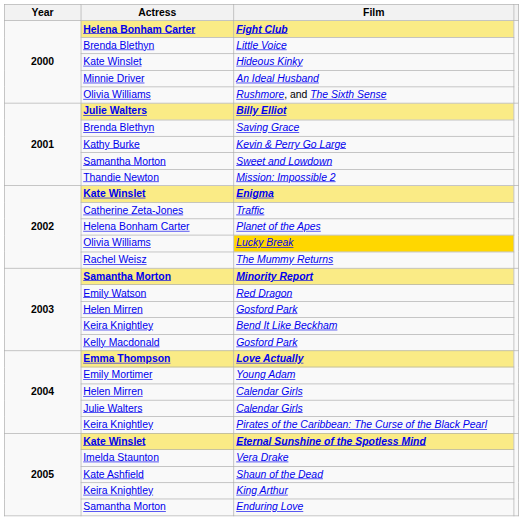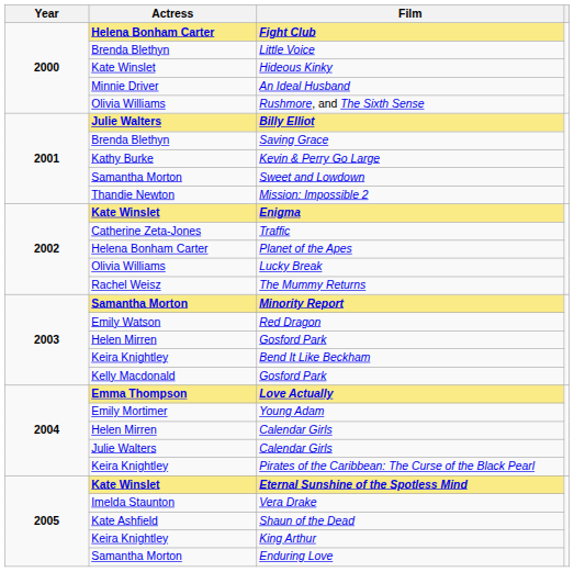Lucky Break | Film: gold background -> no background
